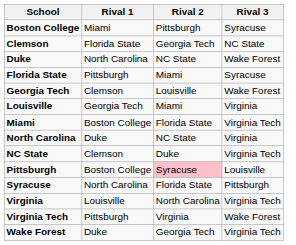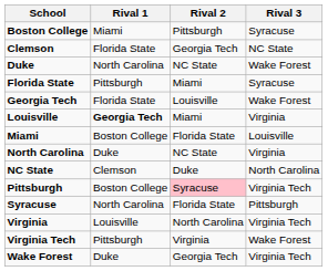row 6 | Rival 1: Clemson -> Florida State
row 7 | Rival 1: normal -> bold
row 8 | Rival 3: Virginia Tech -> Louisville
row 10 | Rival 3: Virginia Tech -> North Carolina
row 11 | Rival 3: Louisville -> Virginia Tech
